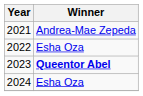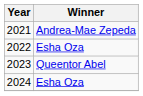2023 | Winner: bold -> normal
